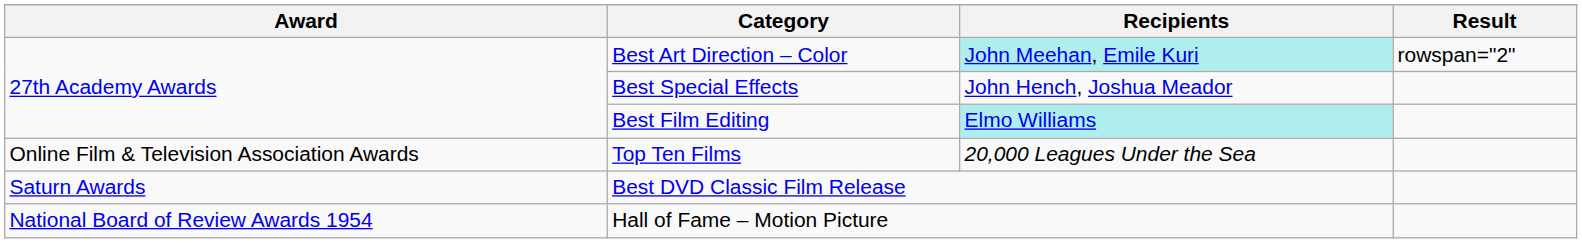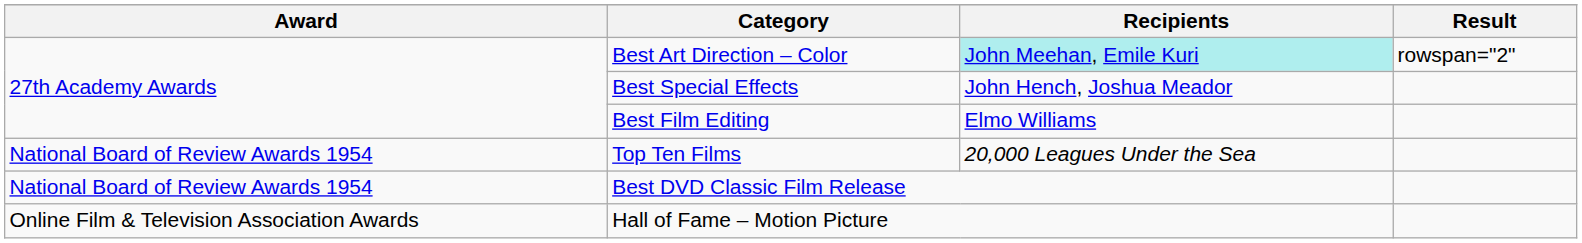Best Film Editing | Recipients: paleturquoise background -> no background
Top Ten Films | Award: Online Film & Television Association Awards -> National Board of Review Awards 1954
Best DVD Classic Film Release | Award: Saturn Awards -> National Board of Review Awards 1954
Hall of Fame – Motion Picture | Award: National Board of Review Awards 1954 -> Online Film & Television Association Awards
